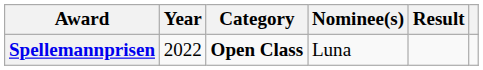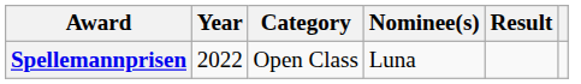Spellemannprisen | Category: bold -> normal
